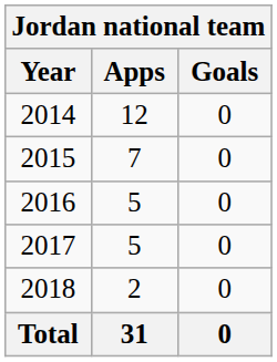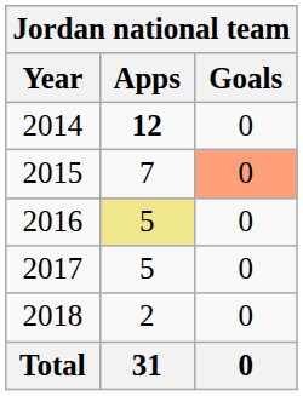2014 | Apps: normal -> bold
2015 | Goals: no background -> lightsalmon background
2016 | Apps: no background -> khaki background
